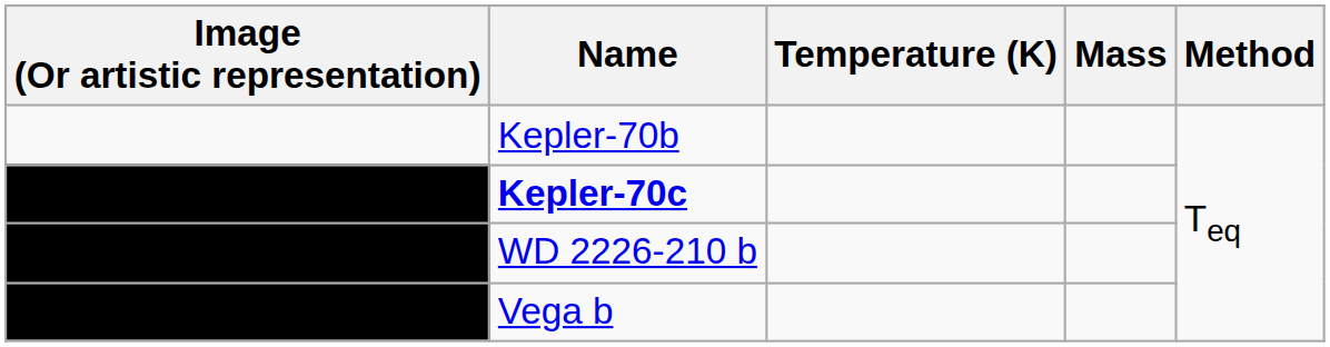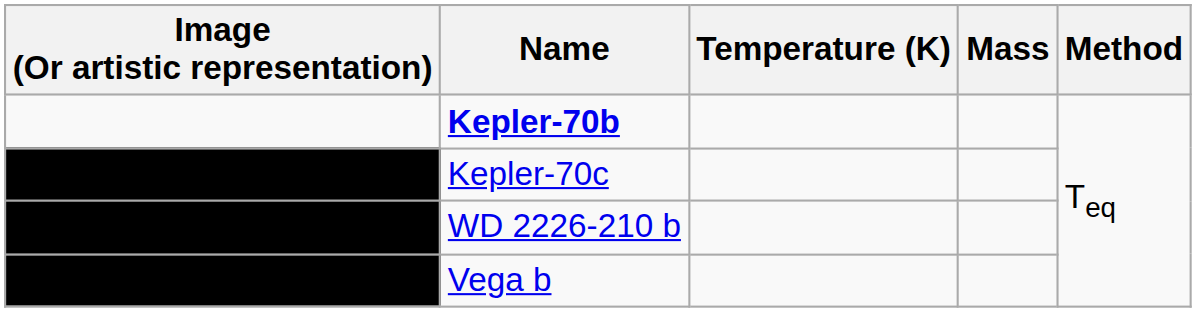Kepler-70b | Name: normal -> bold
Kepler-70c | Name: bold -> normal
